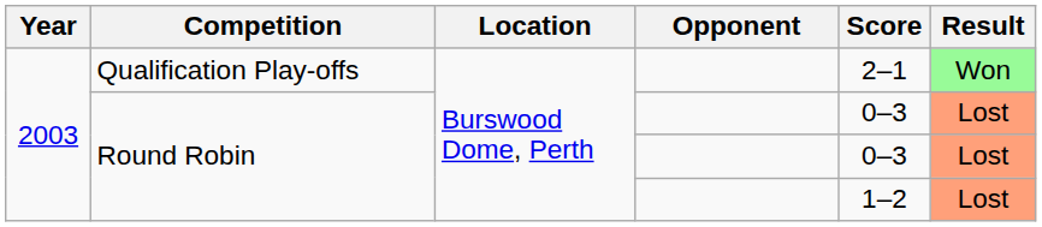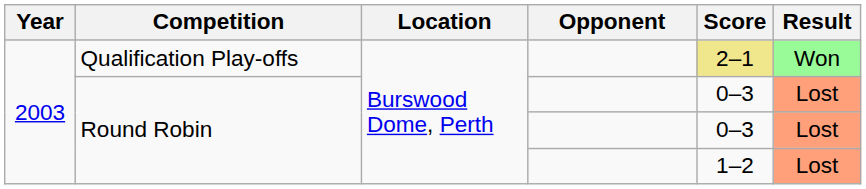Qualification Play-offs | Score: no background -> khaki background
